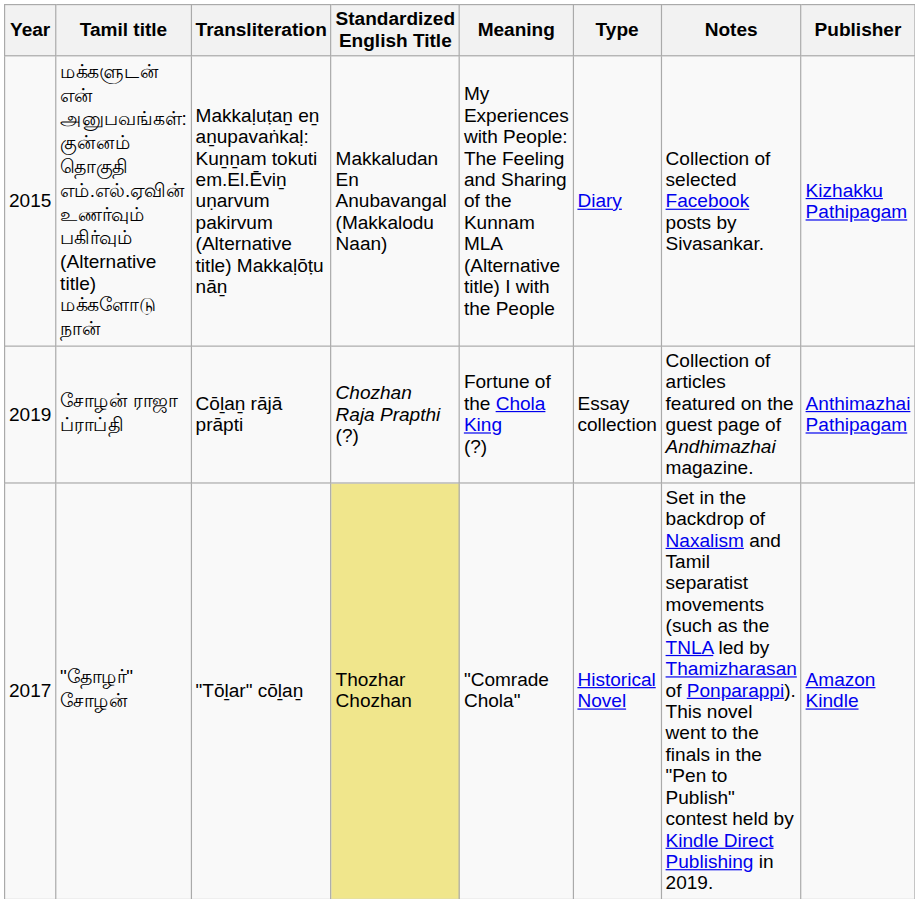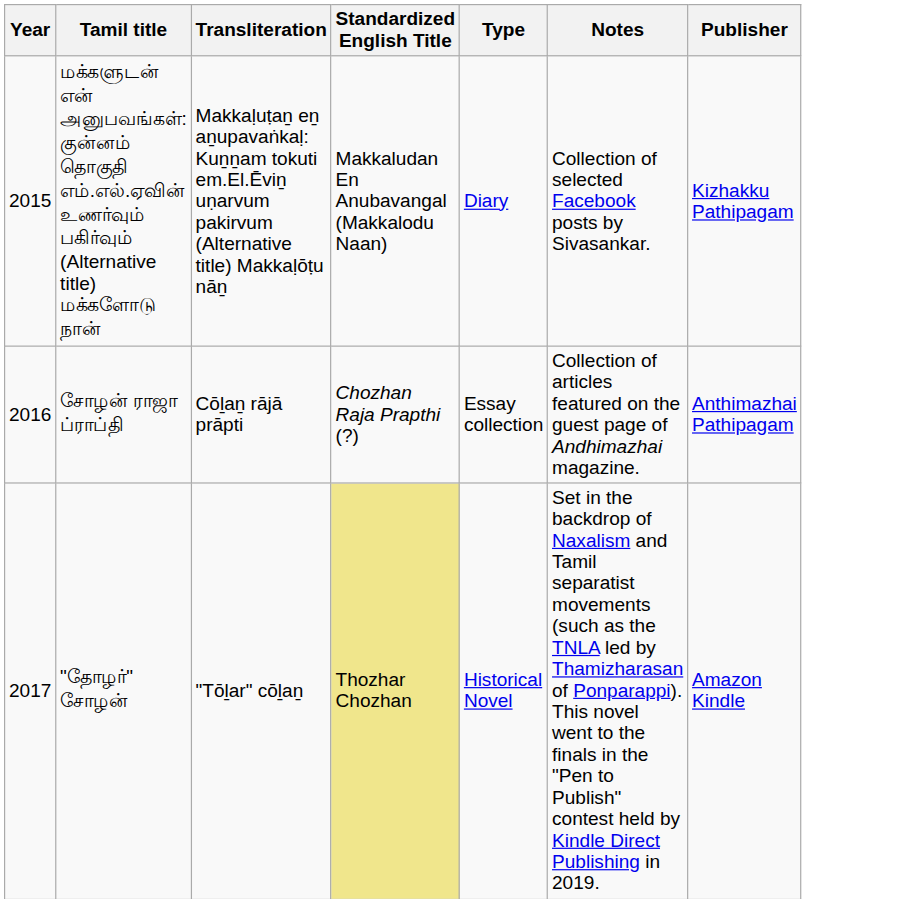- column: Meaning | My Experiences with People: The Feeling and Sharing of the Kunnam MLA (Alternative title) I with the People | Fortune of the Chola King (?) | "Comrade Chola"
சோழன் ராஜா ப்ராப்தி | Year: 2019 -> 2016
